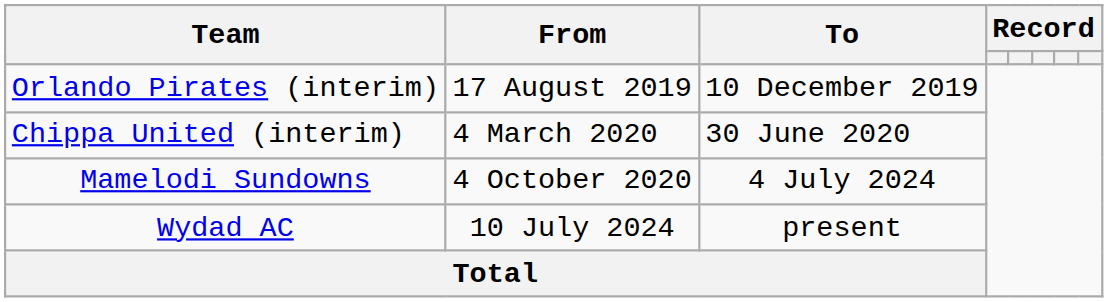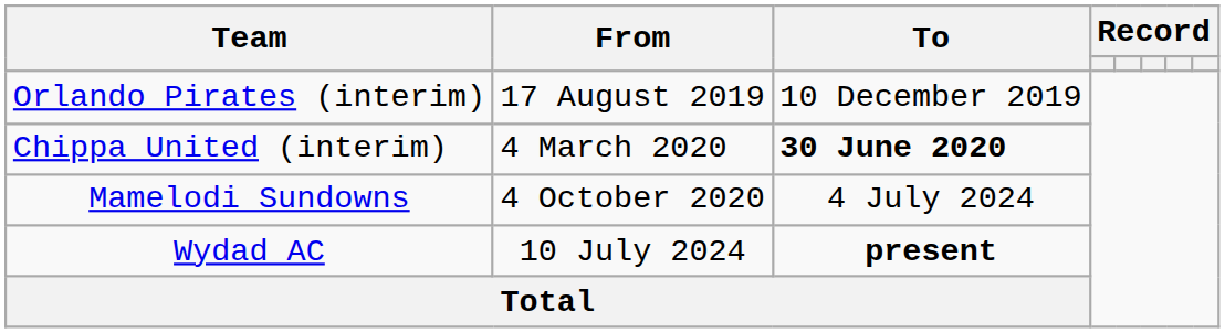Chippa United (interim) | To: normal -> bold
Wydad AC | To: normal -> bold
